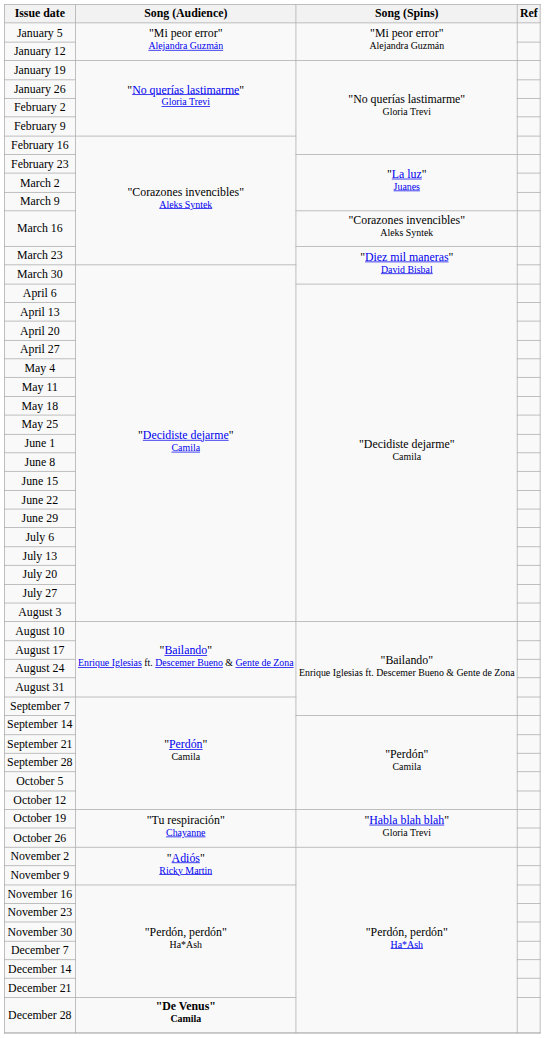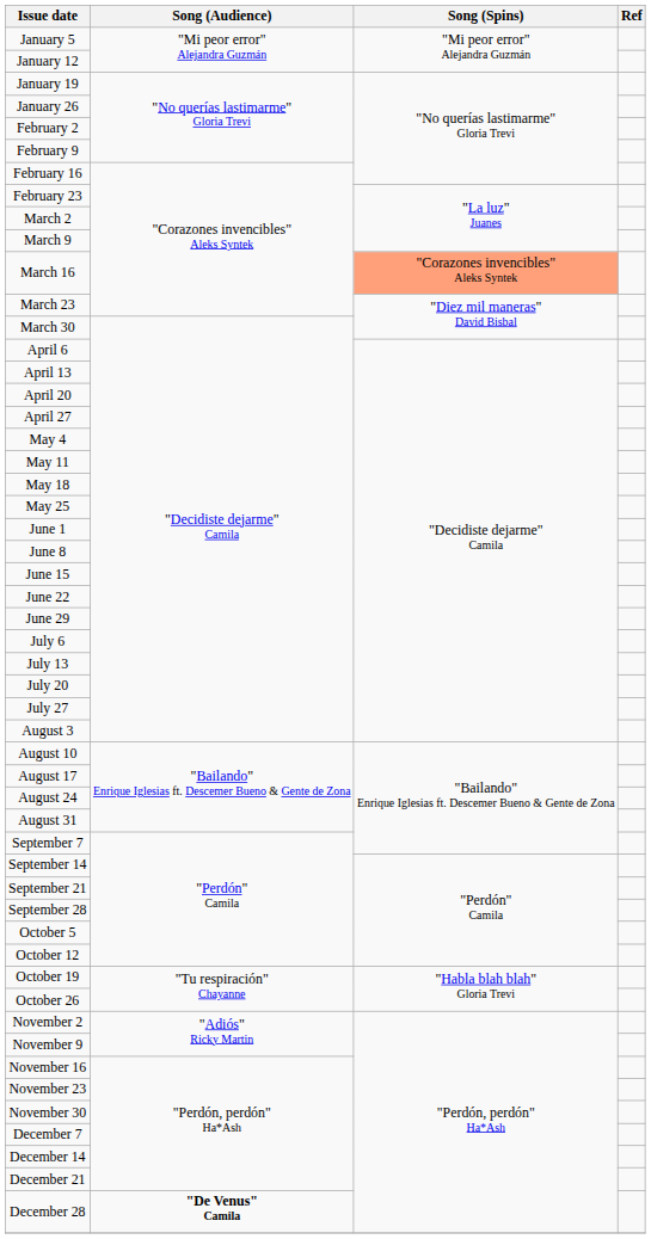March 16 | Song (Spins): no background -> lightsalmon background
